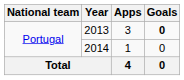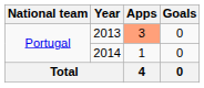2013 | Apps: no background -> lightsalmon background
2013 | Goals: bold -> normal
